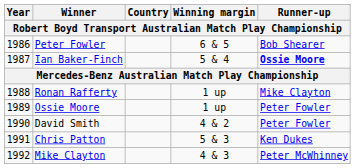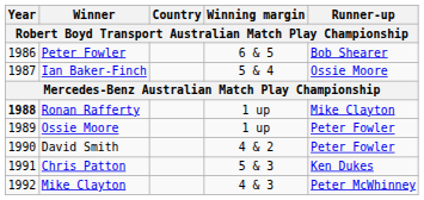Ian Baker-Finch | Runner-up: bold -> normal
Ronan Rafferty | Year: normal -> bold
